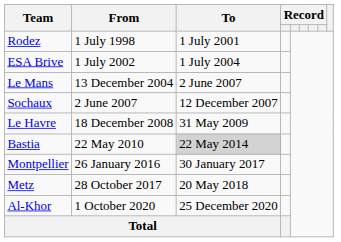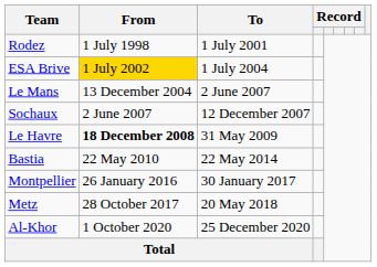ESA Brive | From: no background -> gold background
Le Havre | From: normal -> bold
Bastia | To: lightgrey background -> no background
